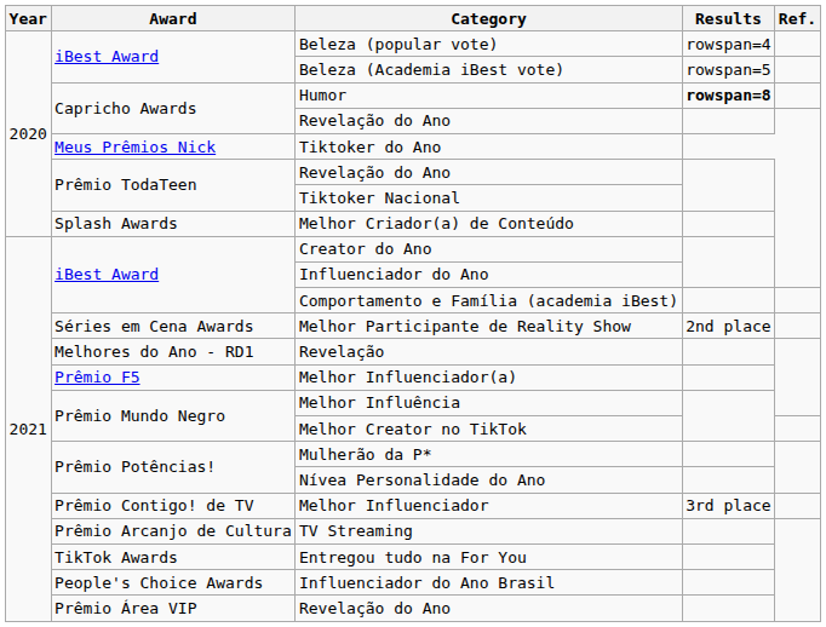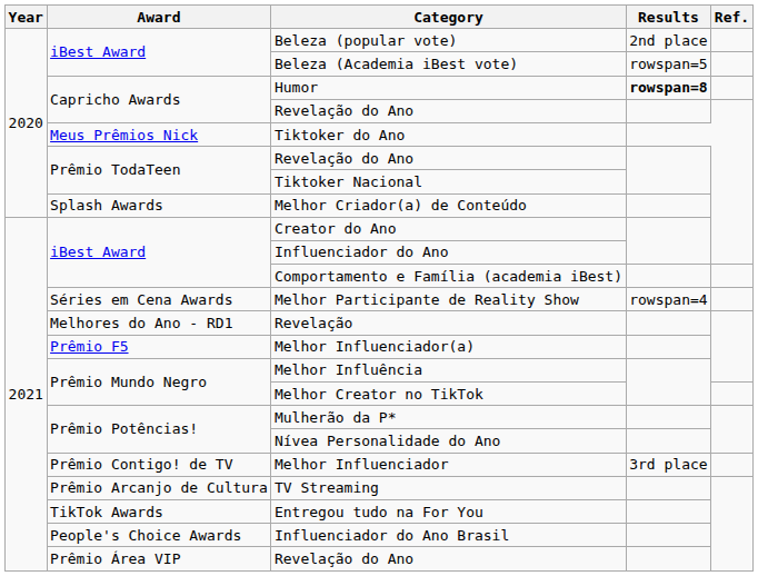Beleza (popular vote) | Results: rowspan=4 -> 2nd place
Melhor Participante de Reality Show | Results: 2nd place -> rowspan=4
